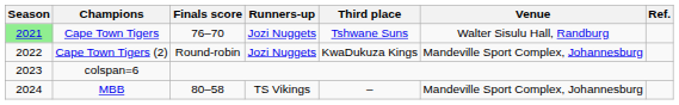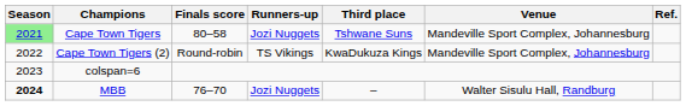Cape Town Tigers | Finals score: 76–70 -> 80–58
Cape Town Tigers | Venue: Walter Sisulu Hall, Randburg -> Mandeville Sport Complex, Johannesburg
Cape Town Tigers (2) | Runners-up: Jozi Nuggets -> TS Vikings
MBB | Season: normal -> bold
MBB | Finals score: 80–58 -> 76–70
MBB | Runners-up: TS Vikings -> Jozi Nuggets
MBB | Venue: Mandeville Sport Complex, Johannesburg -> Walter Sisulu Hall, Randburg
